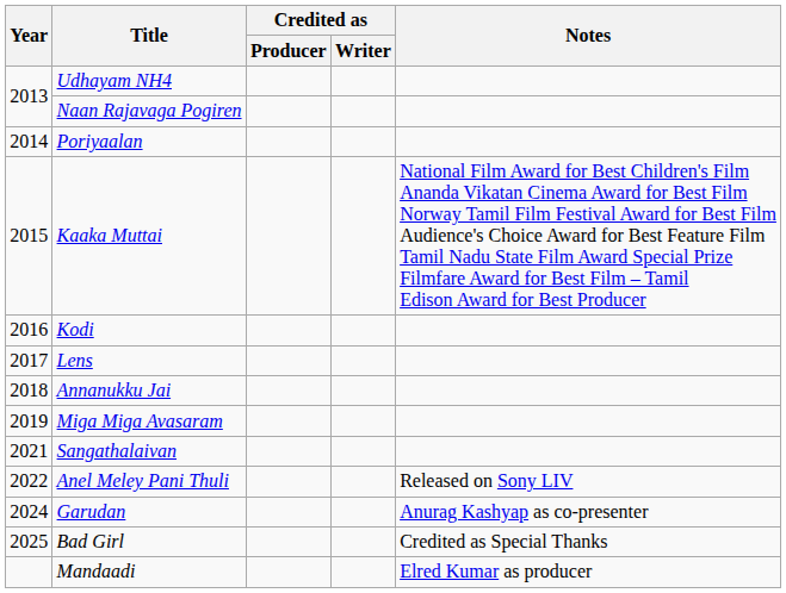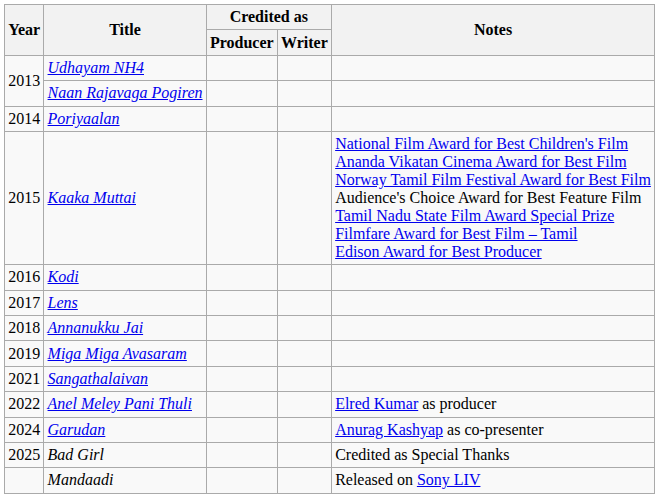Anel Meley Pani Thuli | Notes: Released on Sony LIV -> Elred Kumar as producer
Mandaadi | Notes: Elred Kumar as producer -> Released on Sony LIV
